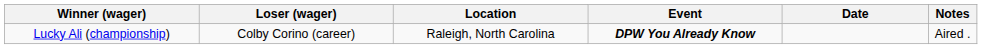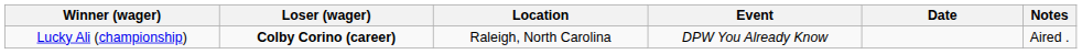row 2 | Loser (wager): normal -> bold
row 2 | Event: bold -> normal
